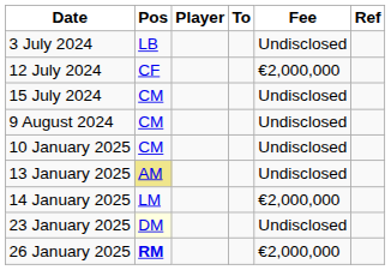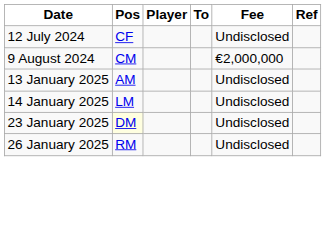- row: 3 July 2024 | LB | Undisclosed
12 July 2024 | Fee: €2,000,000 -> Undisclosed
- row: 15 July 2024 | CM | Undisclosed
9 August 2024 | Fee: Undisclosed -> €2,000,000
- row: 10 January 2025 | CM | Undisclosed
13 January 2025 | Pos: khaki background -> no background
14 January 2025 | Fee: €2,000,000 -> Undisclosed
26 January 2025 | Pos: bold -> normal
26 January 2025 | Fee: €2,000,000 -> Undisclosed
